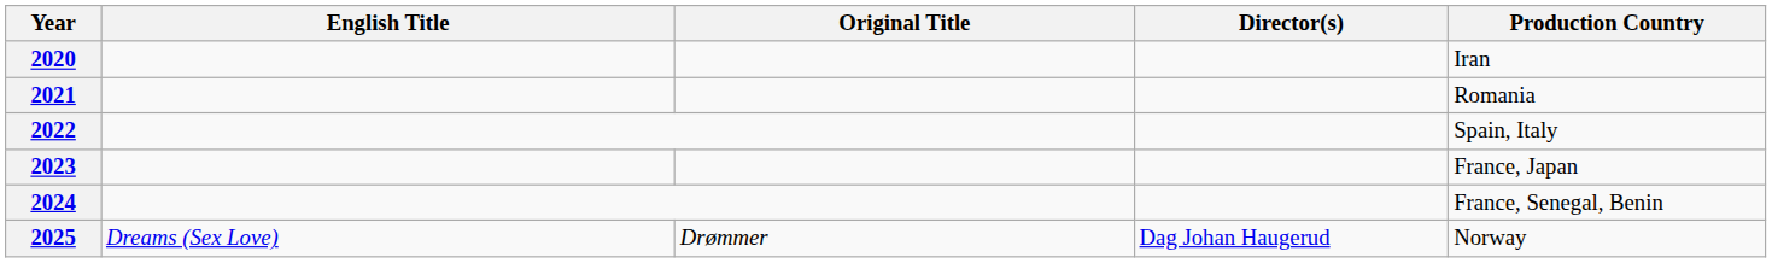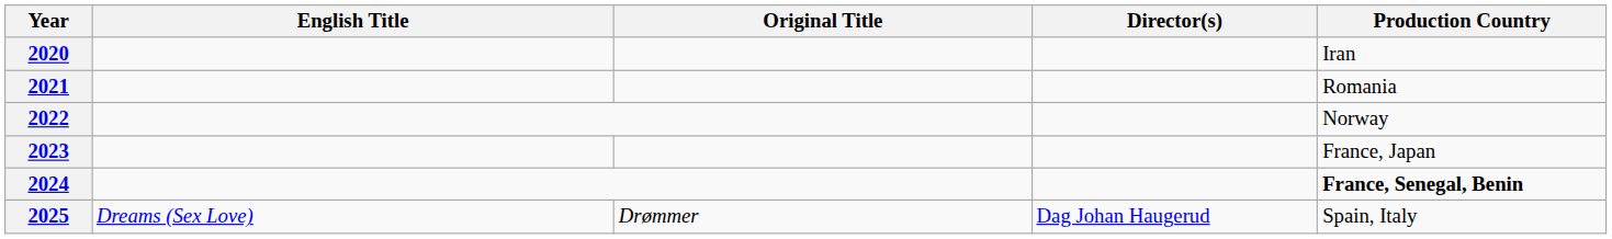2022 | Production Country: Spain, Italy -> Norway
2024 | Production Country: normal -> bold
2025 | Production Country: Norway -> Spain, Italy
